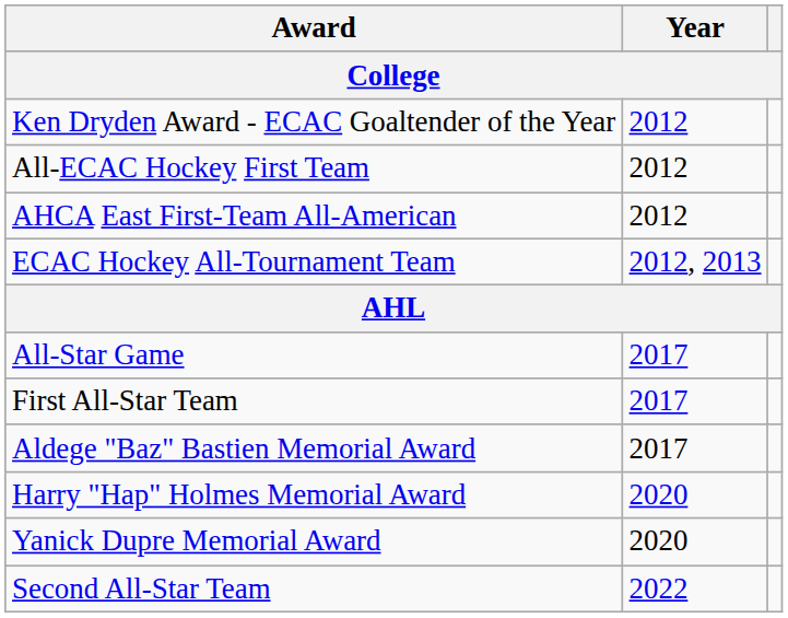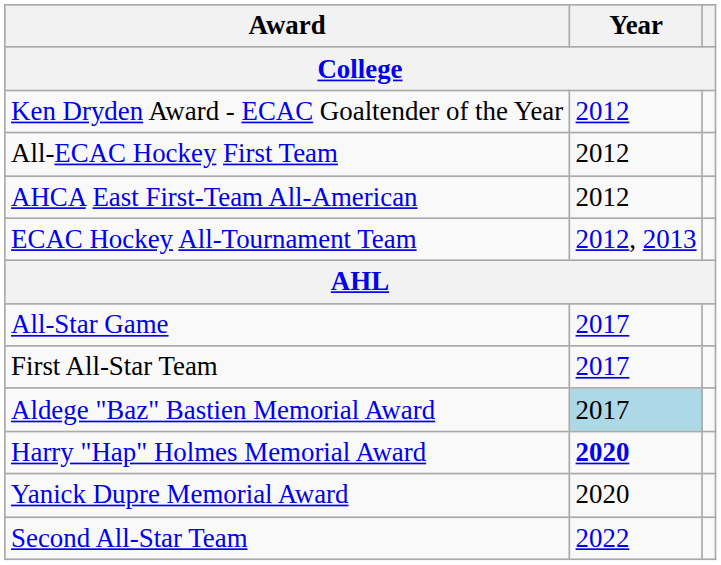Aldege "Baz" Bastien Memorial Award | Year: no background -> lightblue background
Harry "Hap" Holmes Memorial Award | Year: normal -> bold
